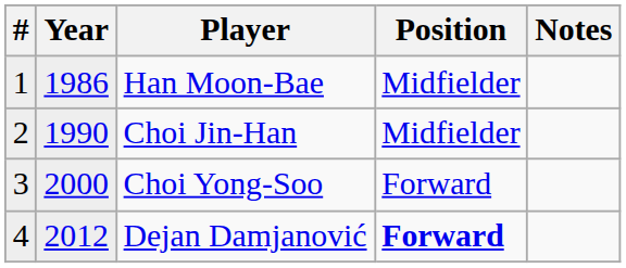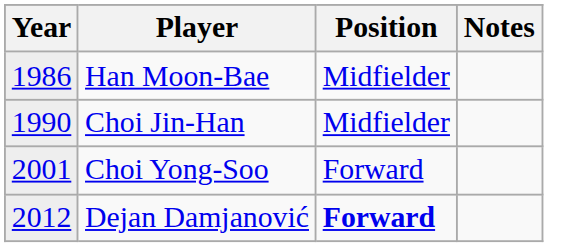- column: # | 1 | 2 | 3 | 4
Choi Yong-Soo | Year: 2000 -> 2001
